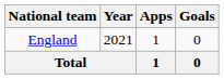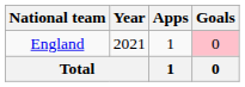England | Goals: no background -> pink background
